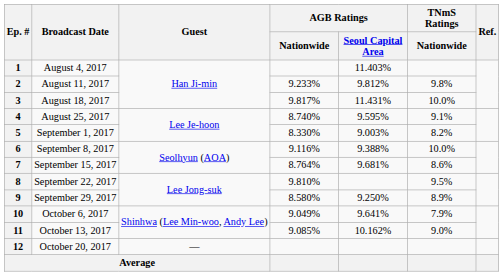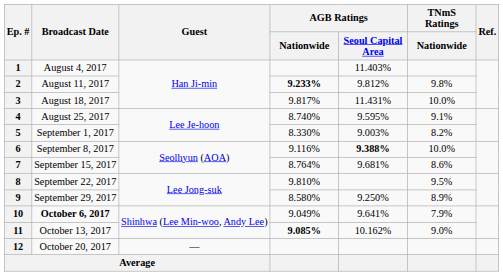2 | AGB Ratings / Nationwide: normal -> bold
6 | AGB Ratings / Seoul Capital Area: normal -> bold
10 | Broadcast Date: normal -> bold
11 | AGB Ratings / Nationwide: normal -> bold
